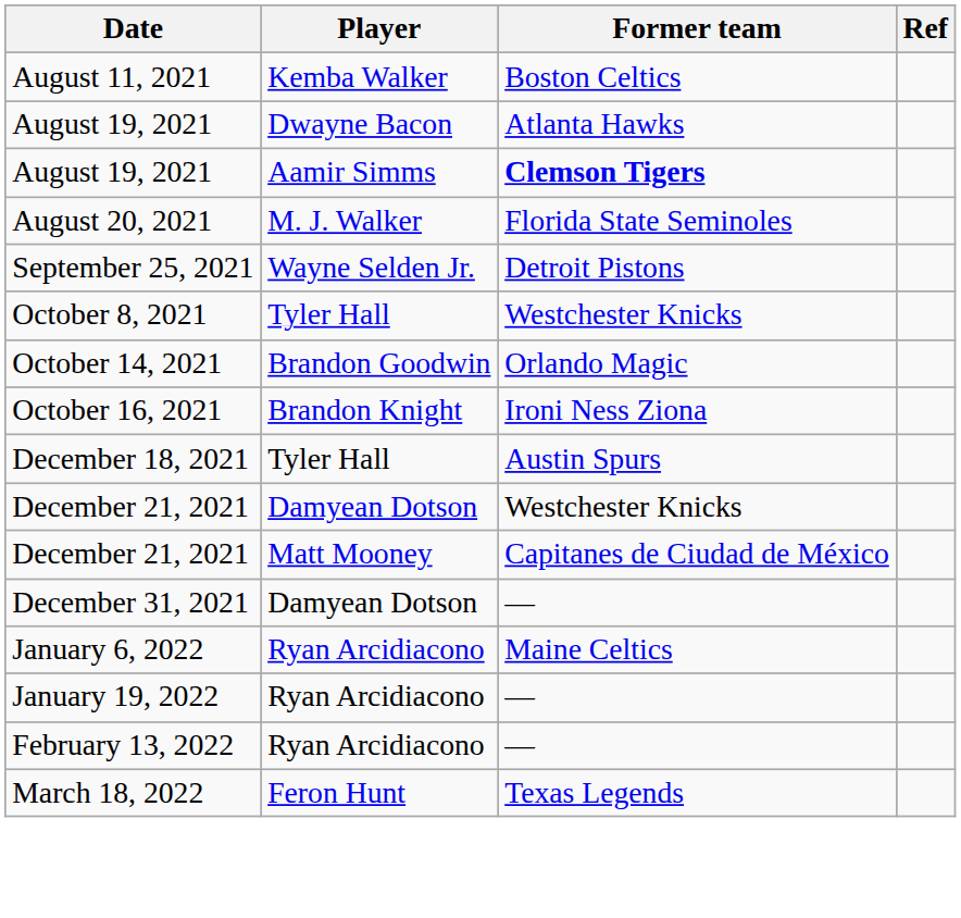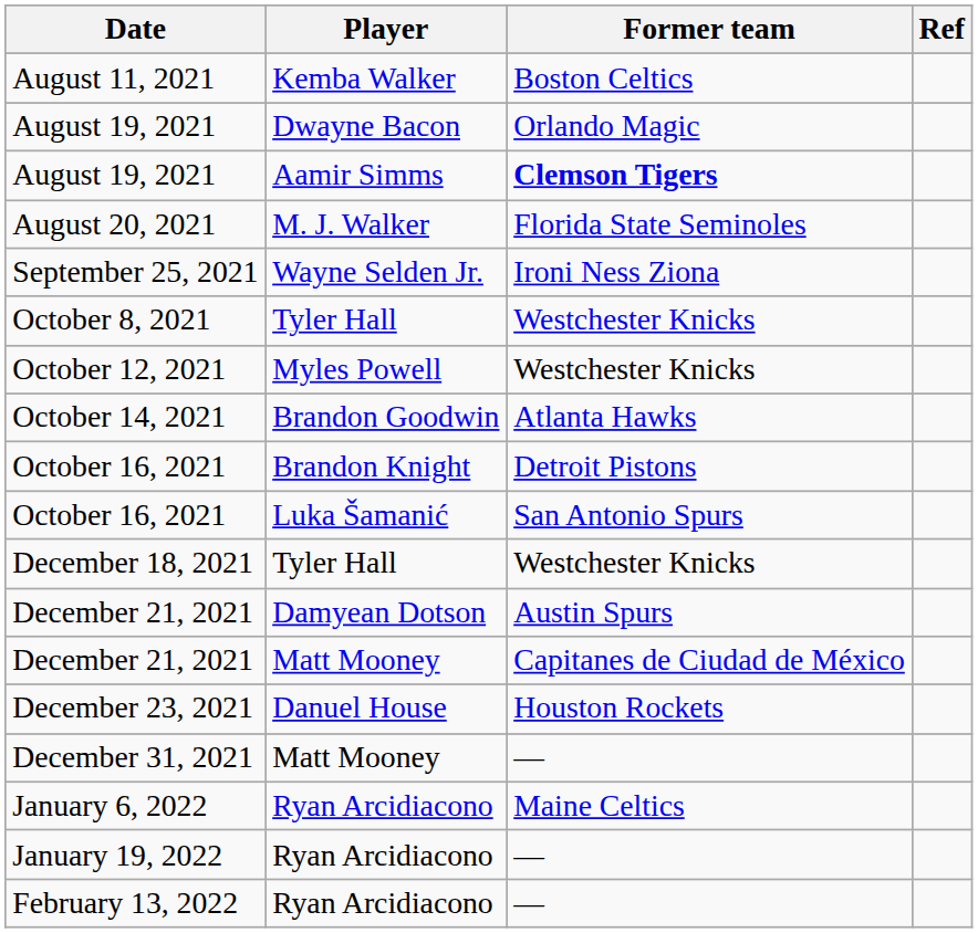August 19, 2021 / Dwayne Bacon | Former team: Atlanta Hawks -> Orlando Magic
September 25, 2021 | Former team: Detroit Pistons -> Ironi Ness Ziona
+ row: October 12, 2021 | Myles Powell | Westchester Knicks
October 14, 2021 | Former team: Orlando Magic -> Atlanta Hawks
October 16, 2021 / Brandon Knight | Former team: Ironi Ness Ziona -> Detroit Pistons
+ row: October 16, 2021 | Luka Šamanić | San Antonio Spurs
December 18, 2021 | Former team: Austin Spurs -> Westchester Knicks
December 21, 2021 / Damyean Dotson | Former team: Westchester Knicks -> Austin Spurs
+ row: December 23, 2021 | Danuel House | Houston Rockets
- row: December 31, 2021 | Damyean Dotson | —
+ row: December 31, 2021 | Matt Mooney | —
- row: March 18, 2022 | Feron Hunt | Texas Legends
